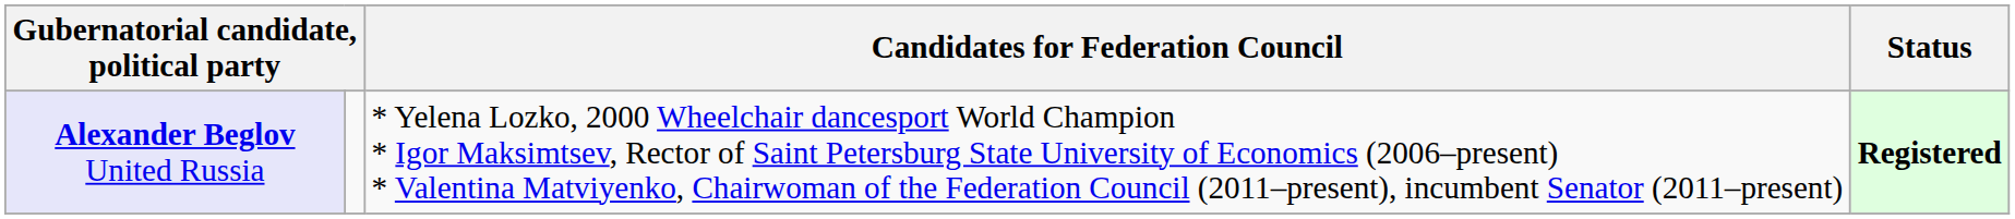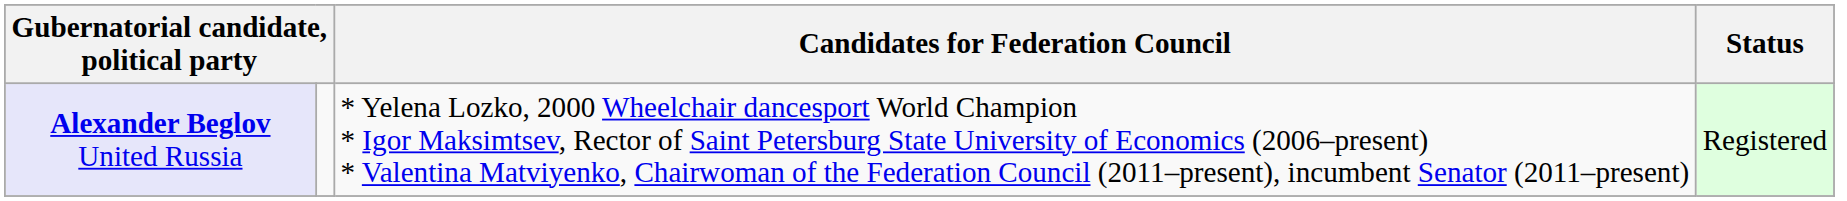Alexander Beglov United Russia | Status: bold -> normal
